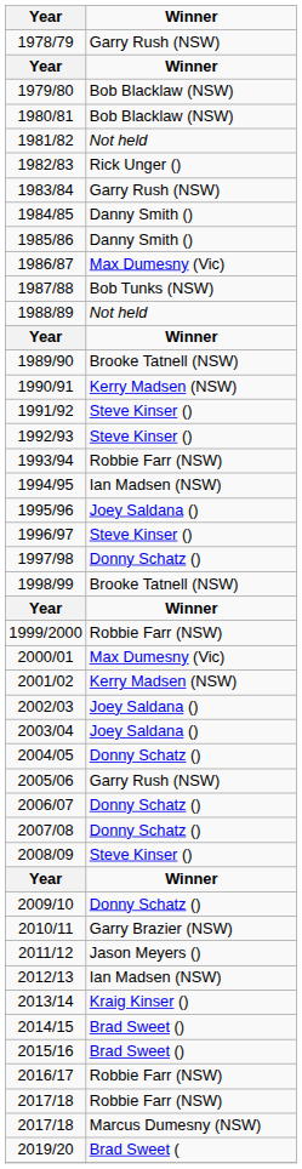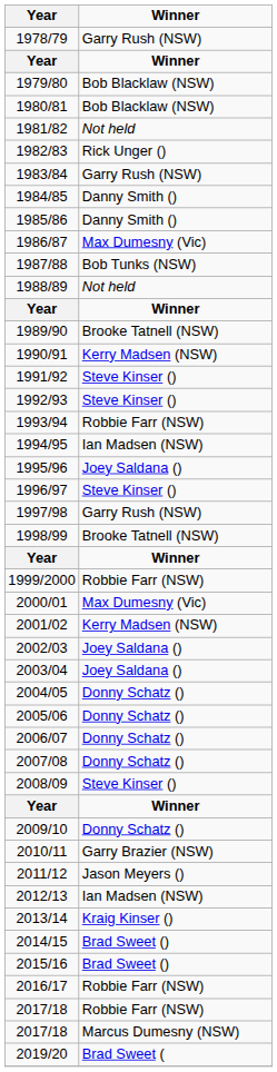row 23 | Winner: Donny Schatz () -> Garry Rush (NSW)
row 32 | Winner: Garry Rush (NSW) -> Donny Schatz ()
